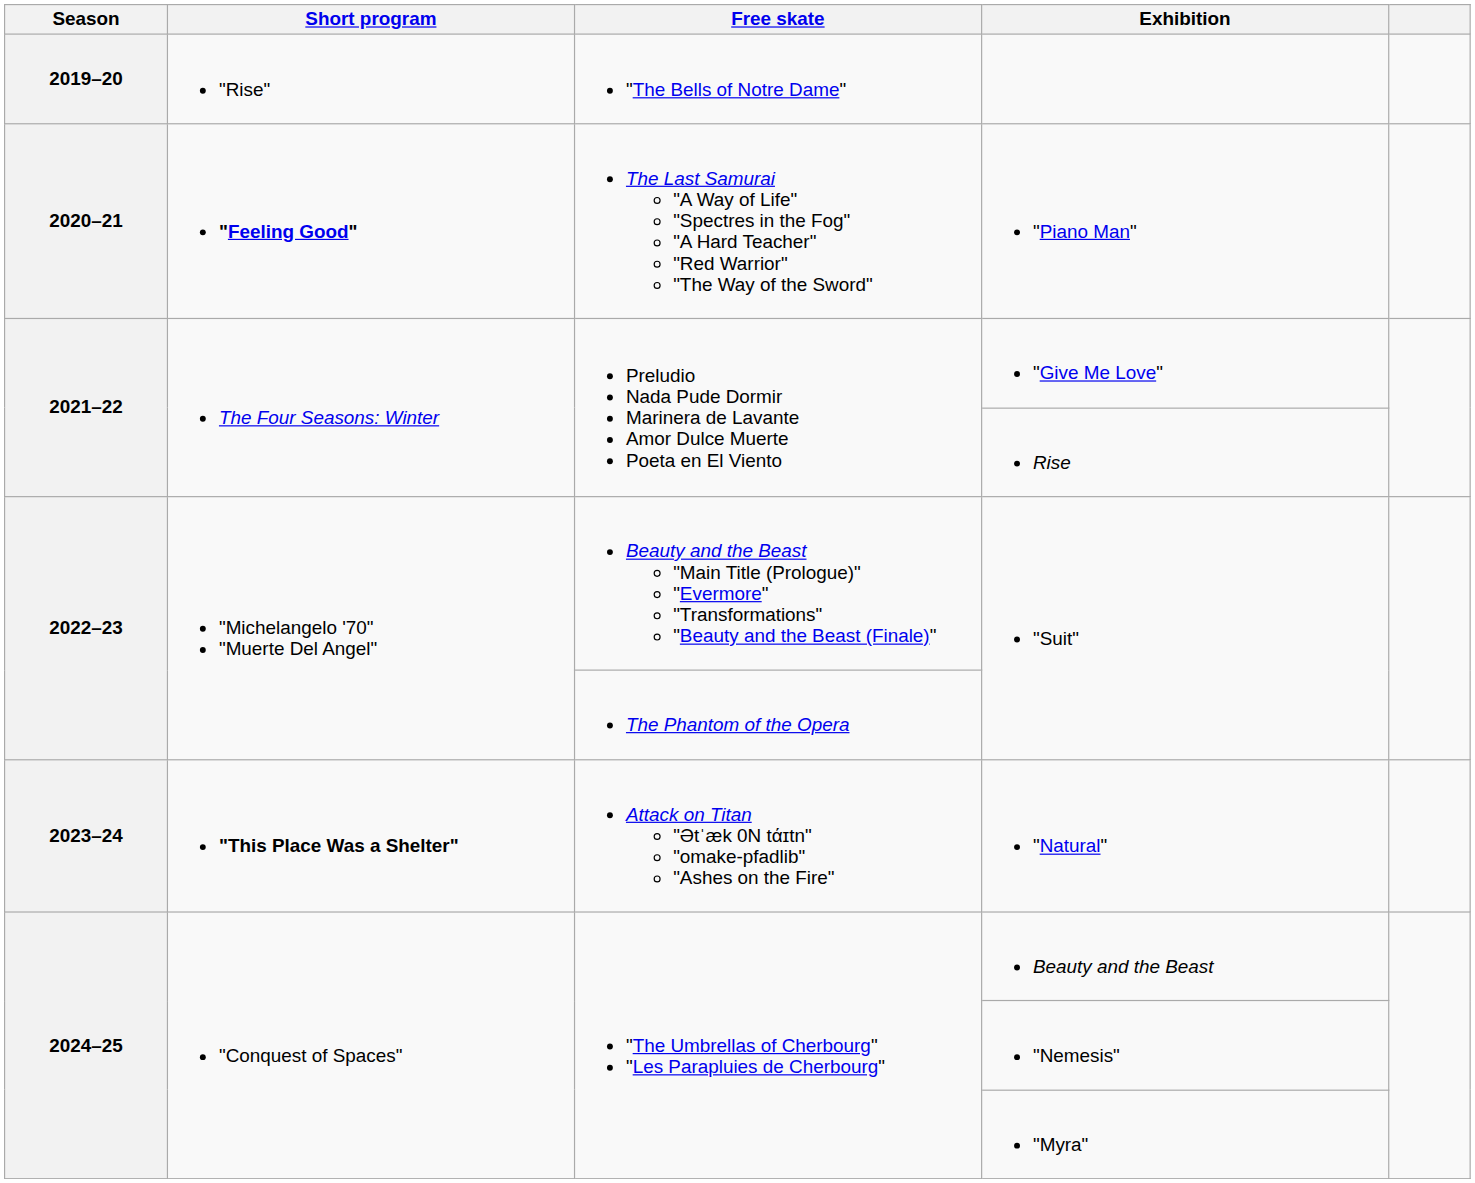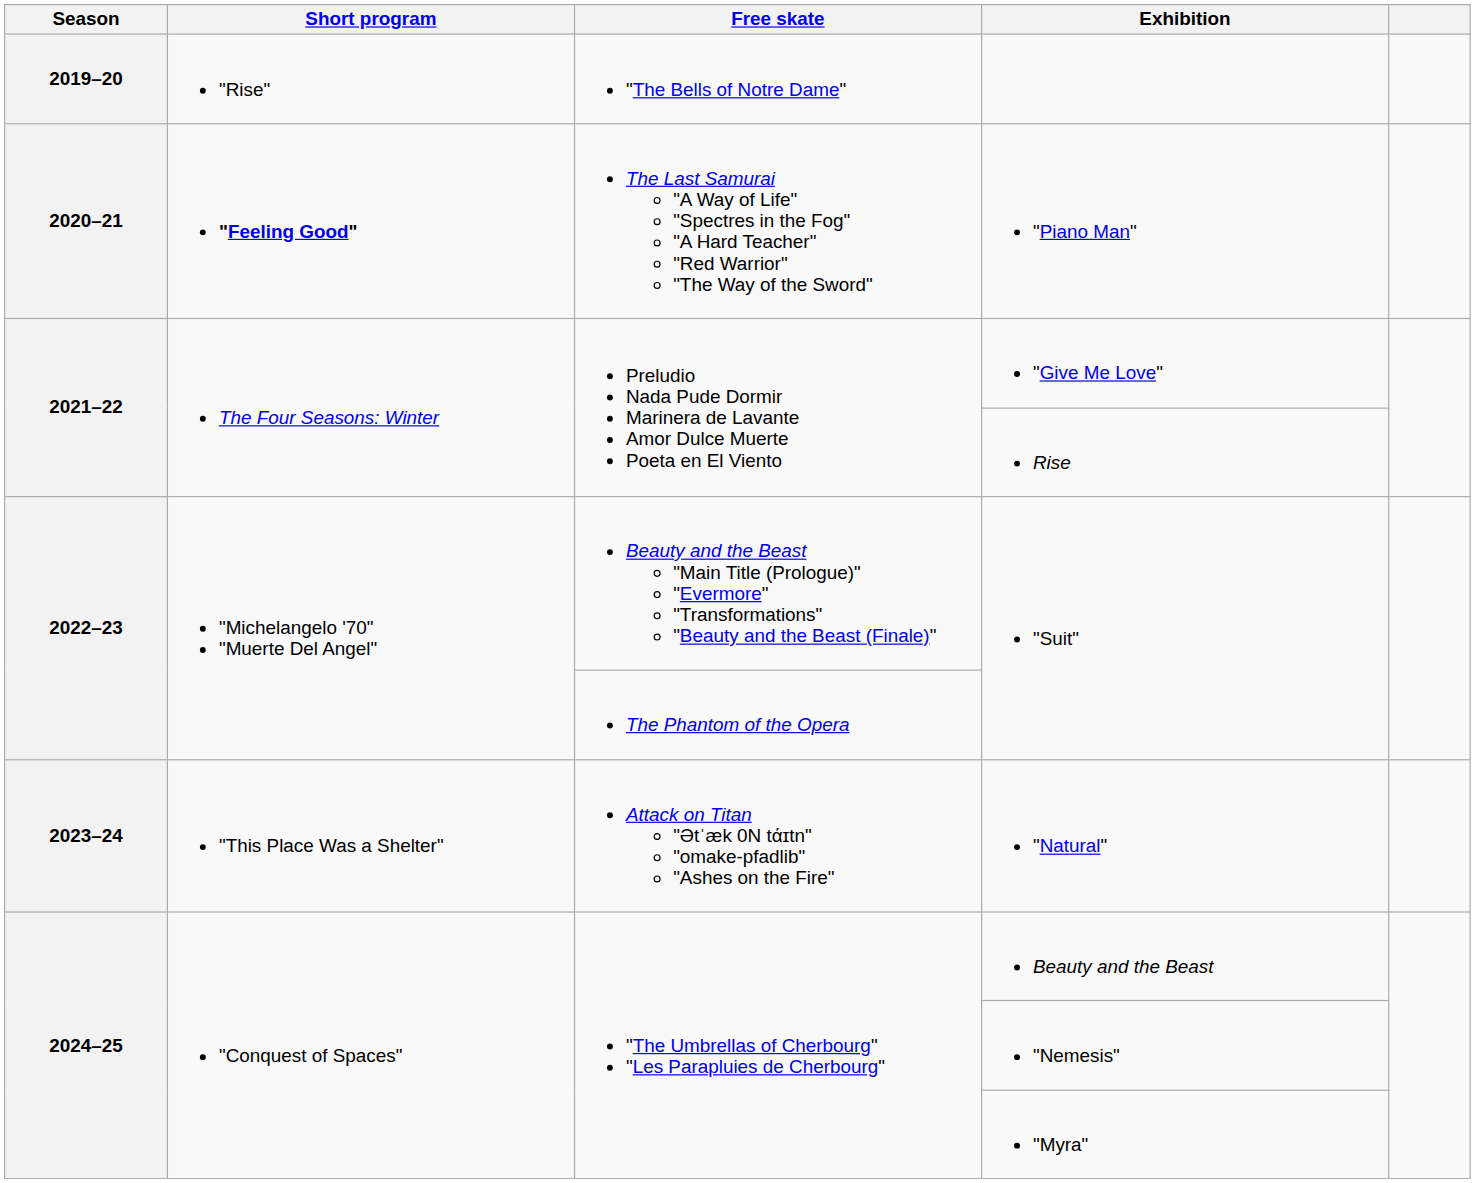"Natural" | Short program: bold -> normal
